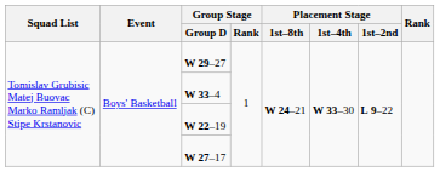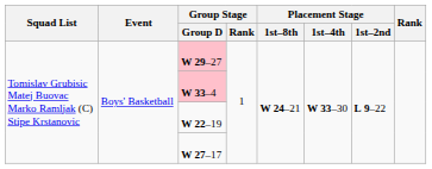W 29–27 | Group Stage / Group D: no background -> pink background
W 33–4 | Group Stage / Group D: no background -> pink background
